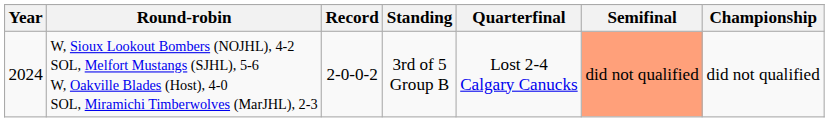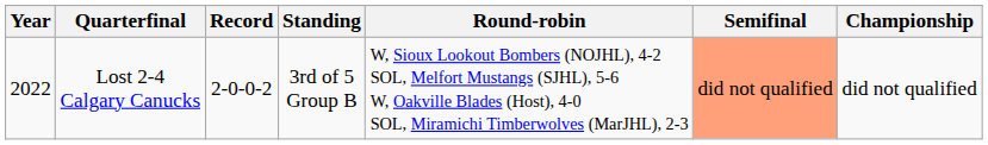columns swapped: Round-robin <-> Quarterfinal
row 2 | Year: 2024 -> 2022
